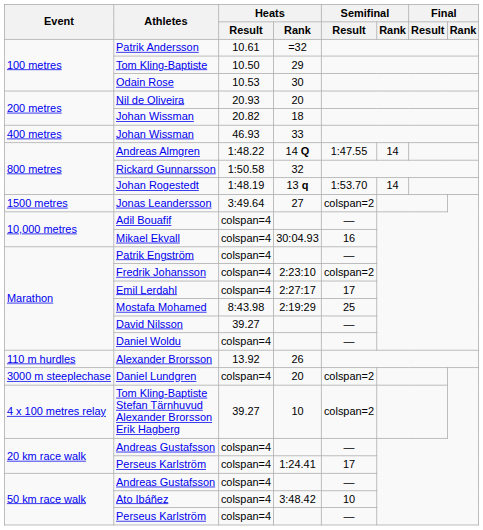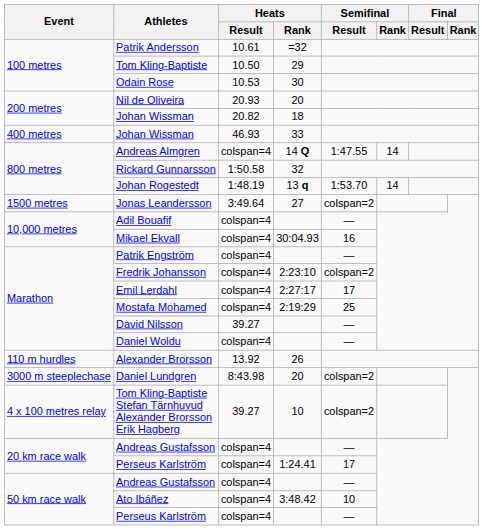Andreas Almgren | Heats / Result: 1:48.22 -> colspan=4
Mostafa Mohamed | Heats / Result: 8:43.98 -> colspan=4
Daniel Lundgren | Heats / Result: colspan=4 -> 8:43.98
